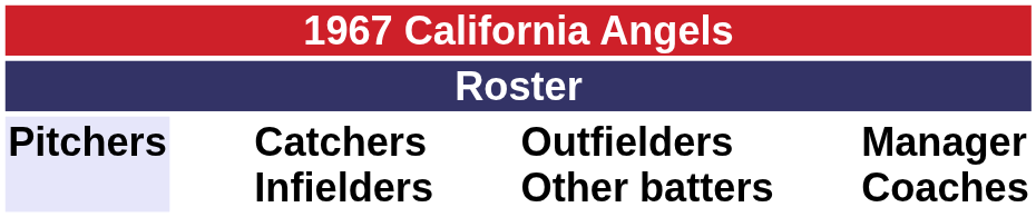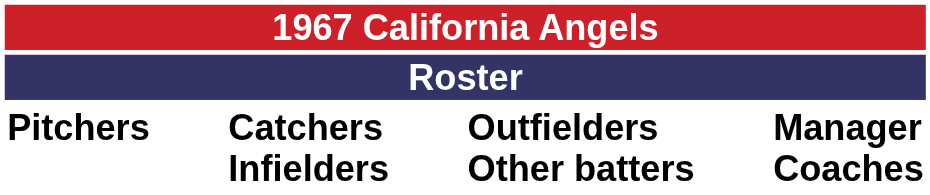Pitchers | column 1: lavender background -> no background
